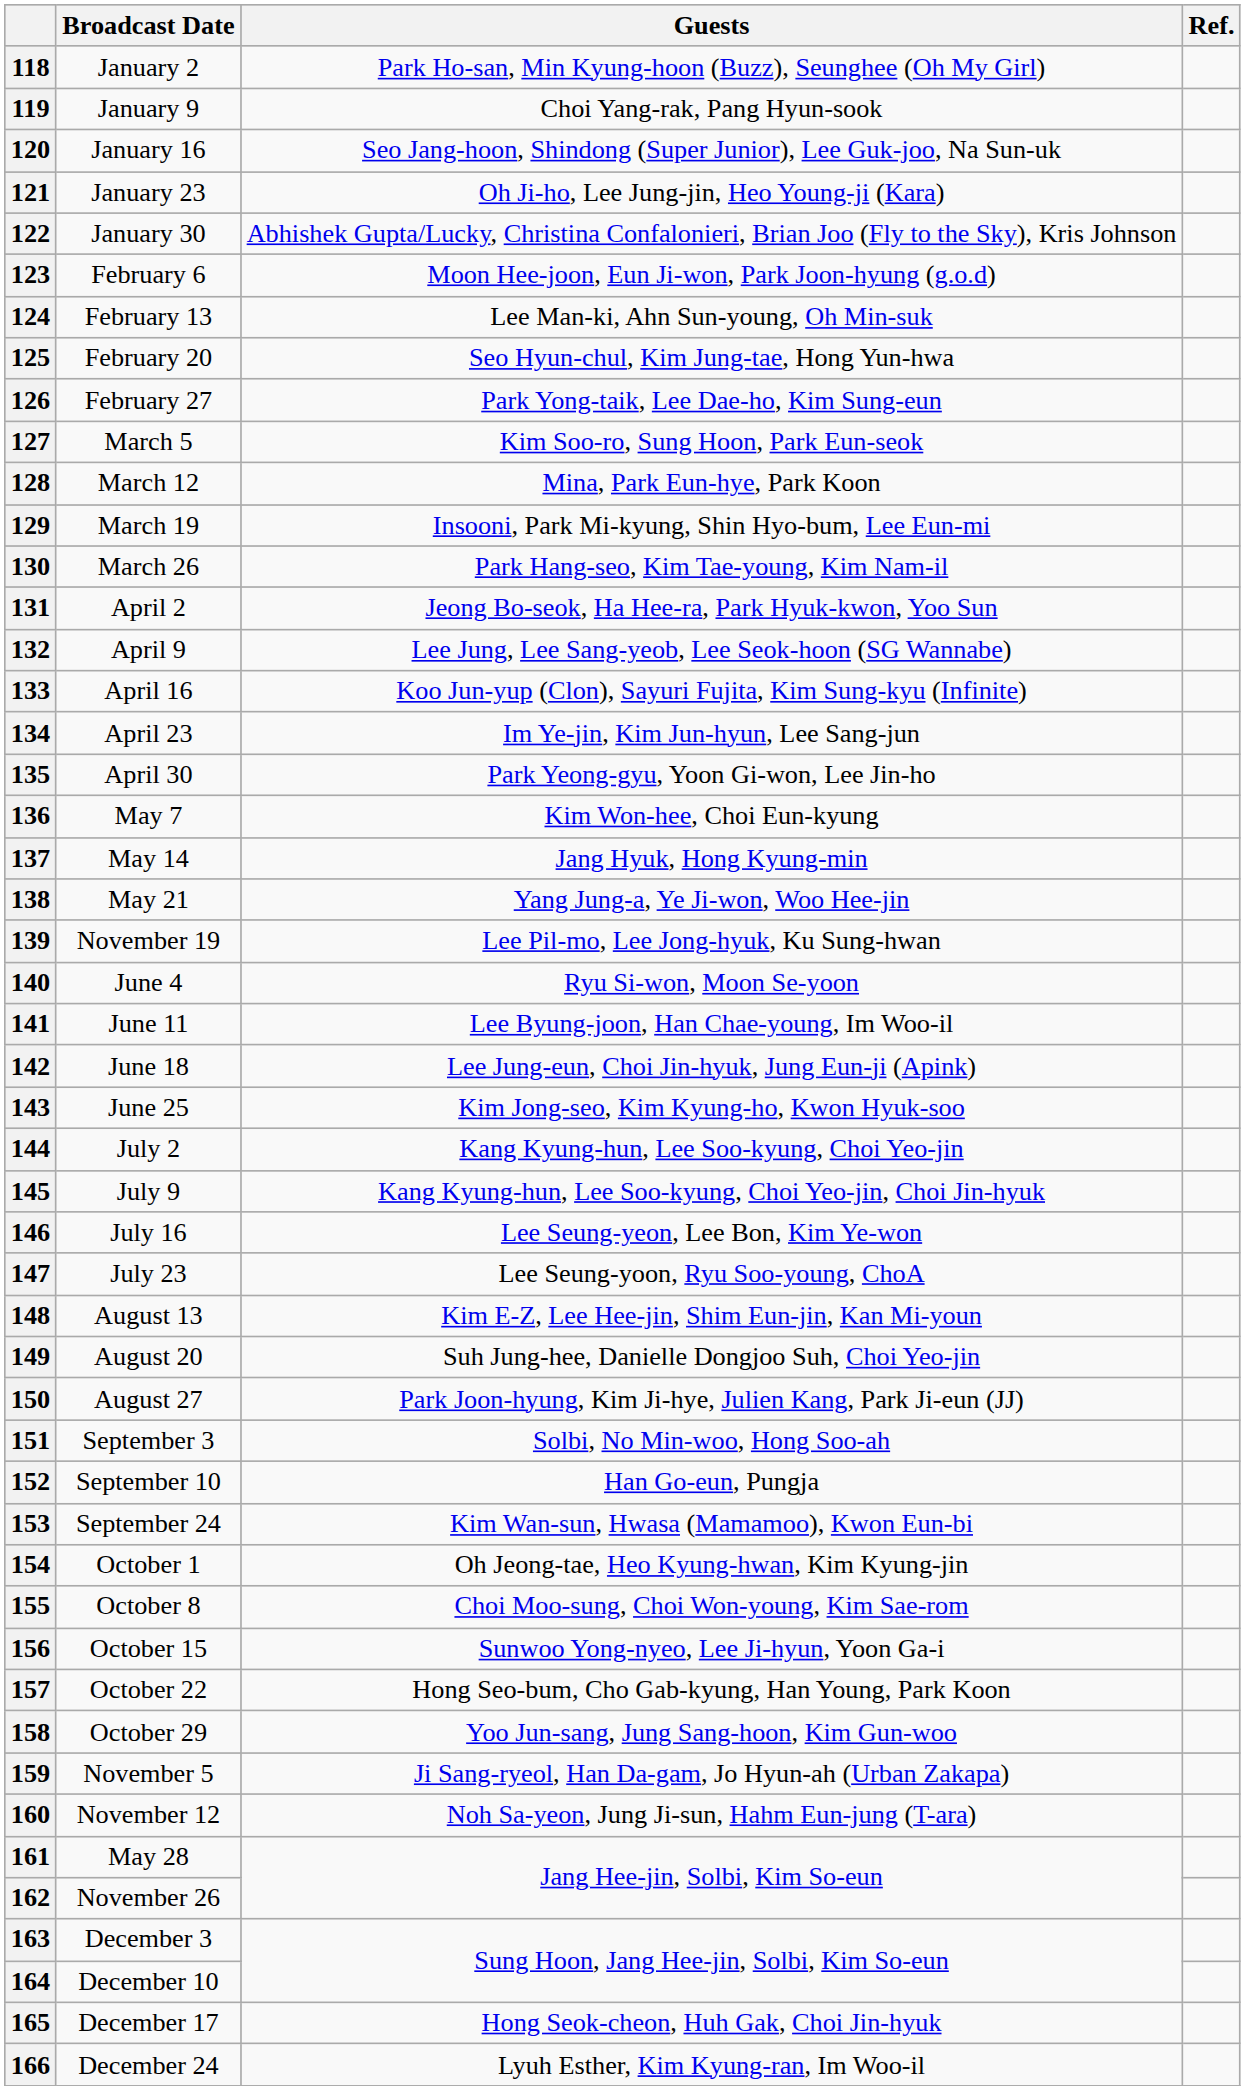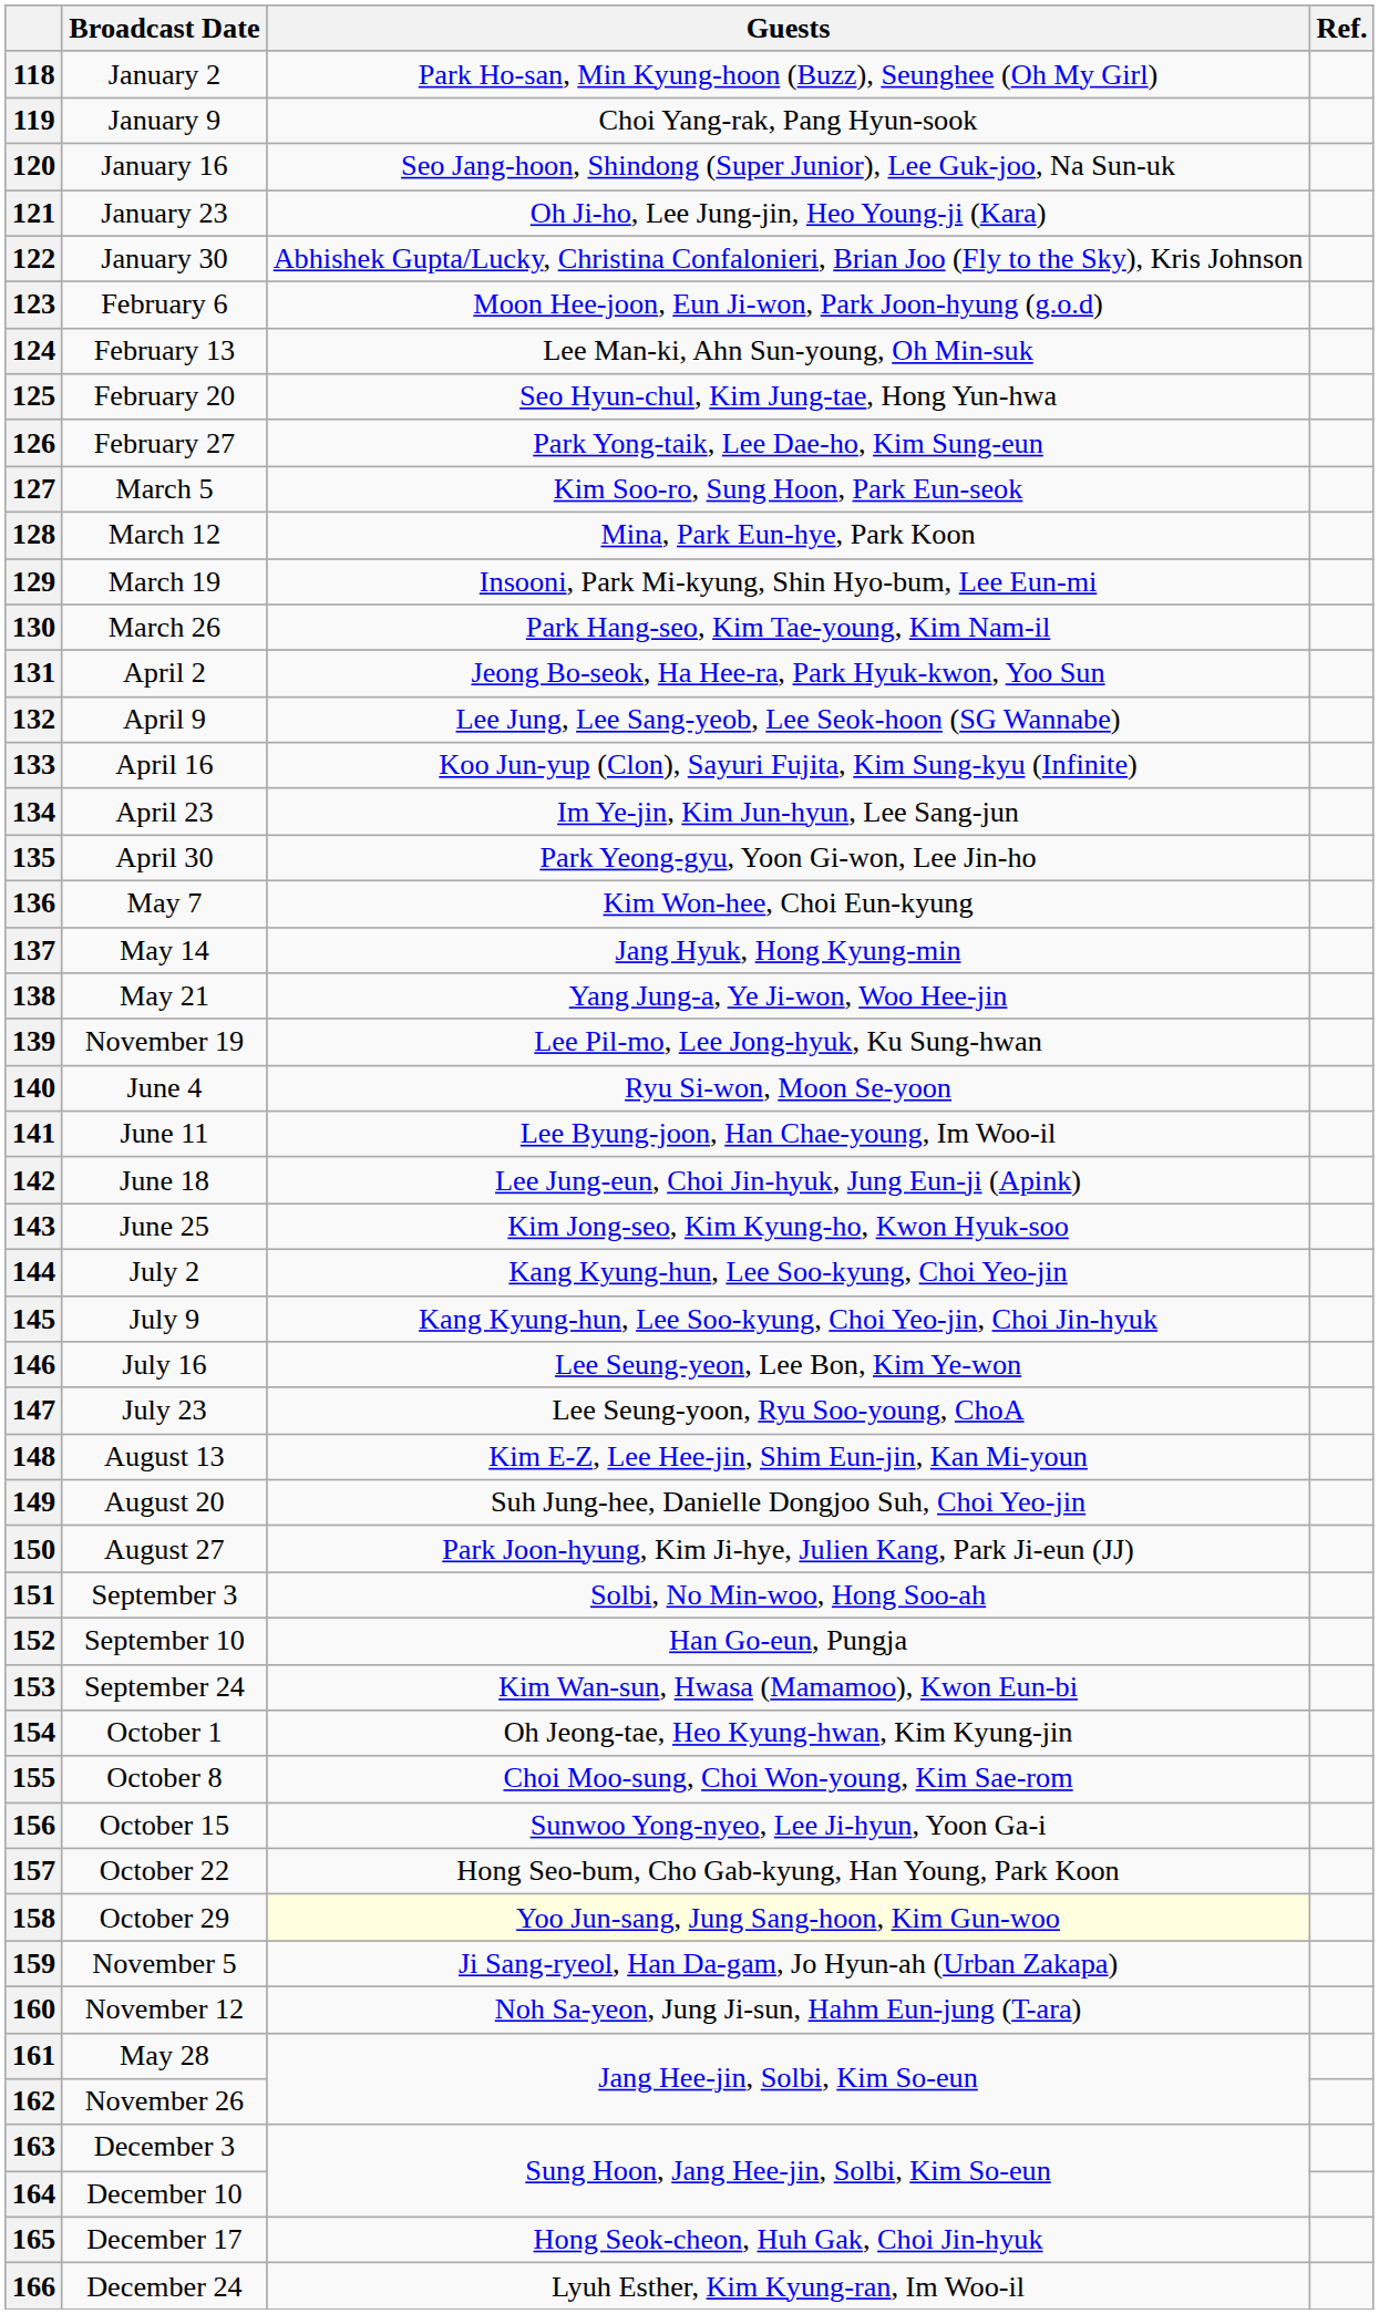158 | Guests: no background -> lightyellow background
